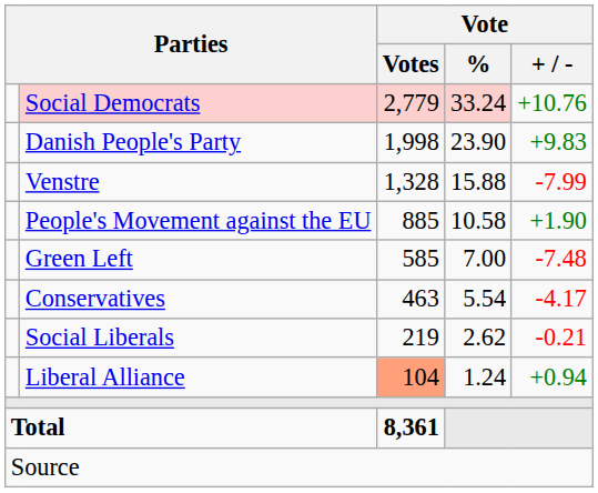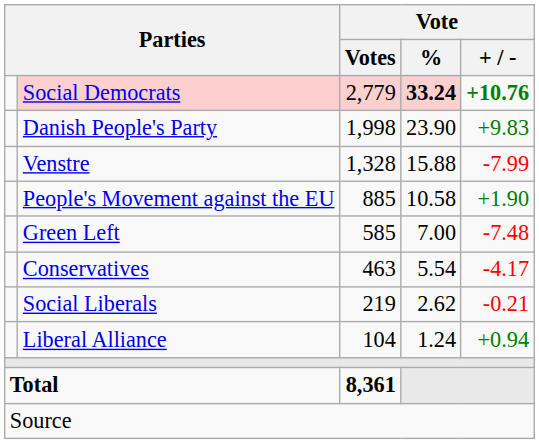Social Democrats | Vote / %: normal -> bold
Social Democrats | Vote / + / -: normal -> bold
Liberal Alliance | Vote / Votes: lightsalmon background -> no background
